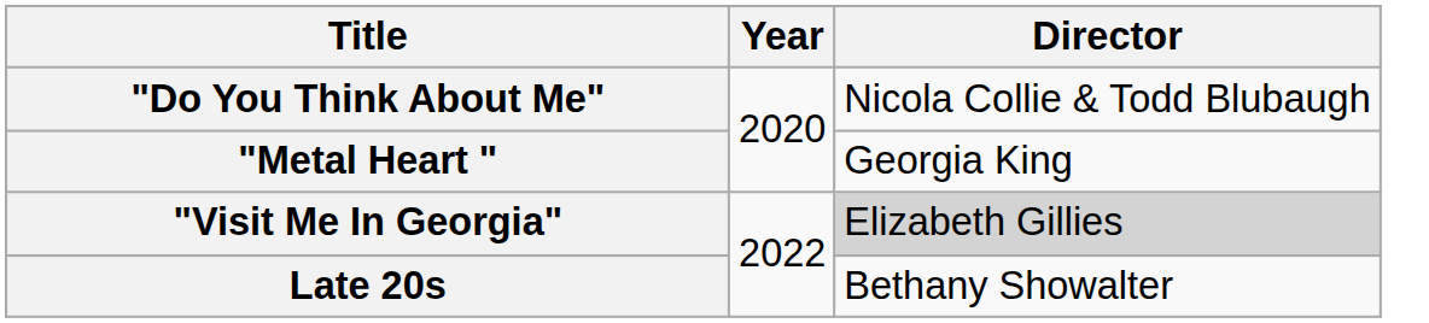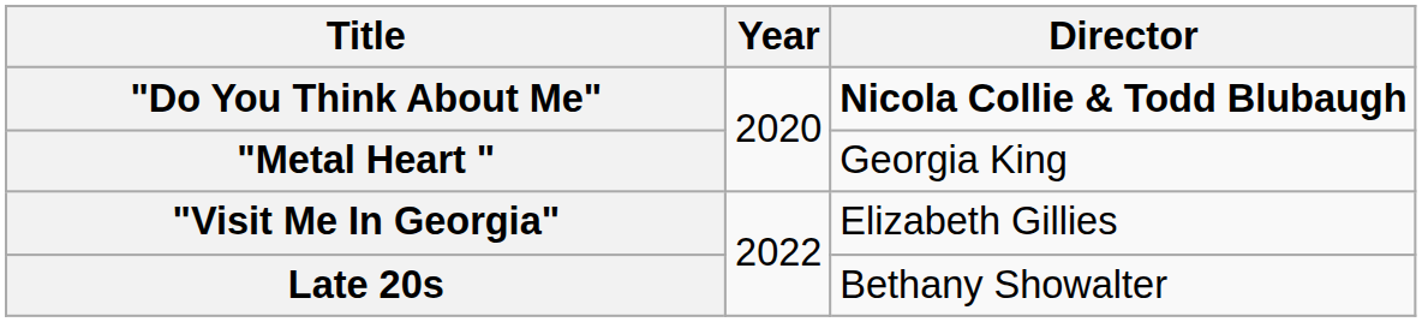"Do You Think About Me" | Director: normal -> bold
"Visit Me In Georgia" | Director: lightgrey background -> no background
